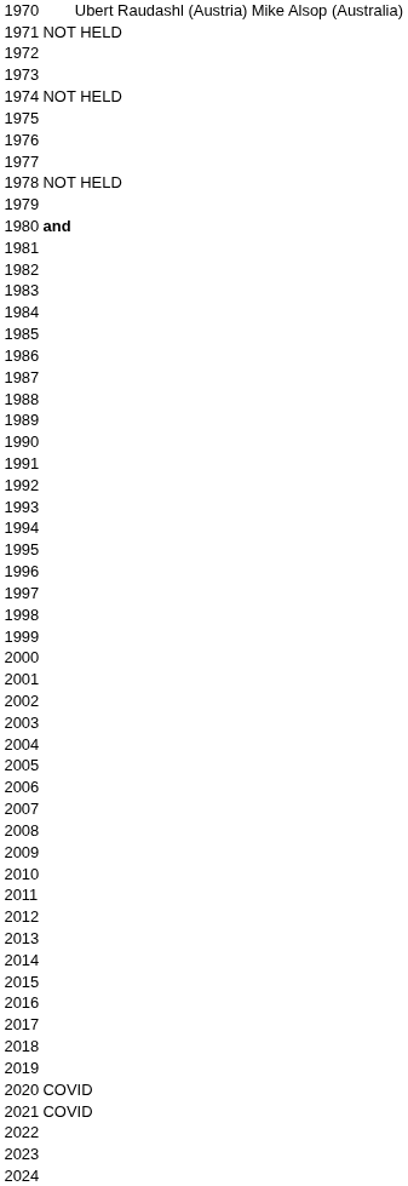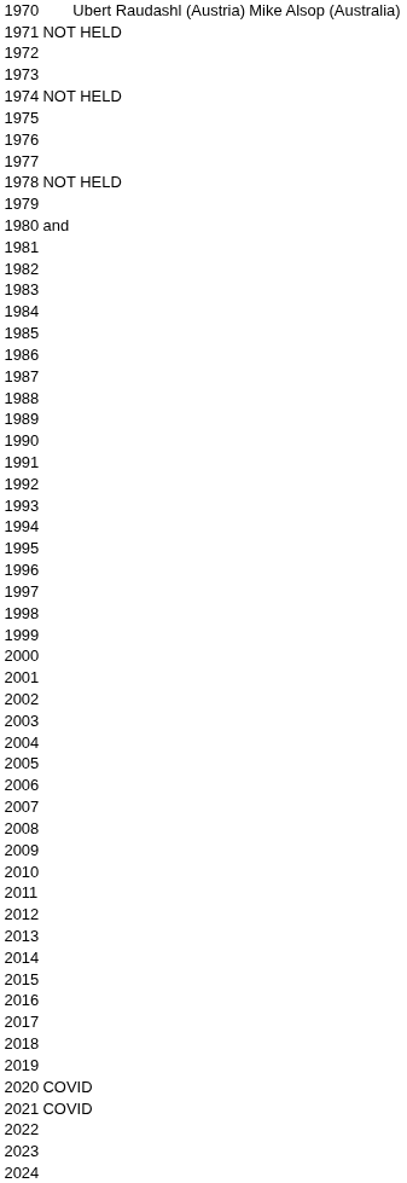1980 | column 2: bold -> normal
